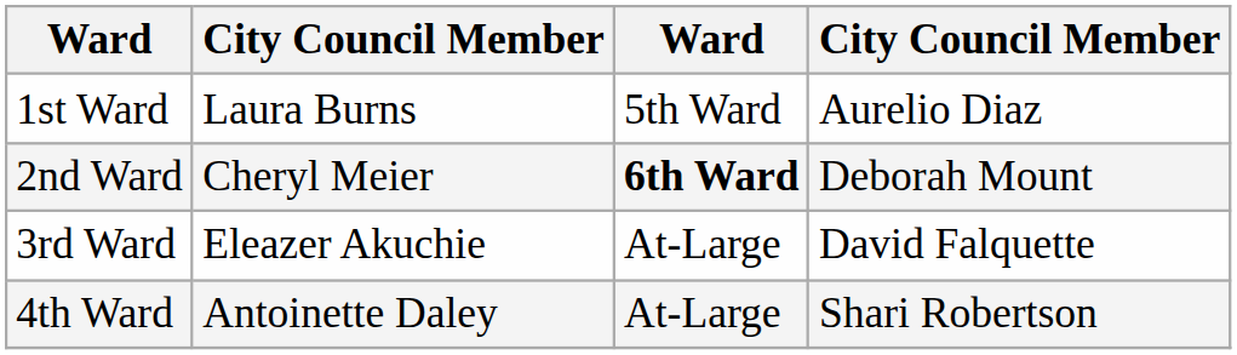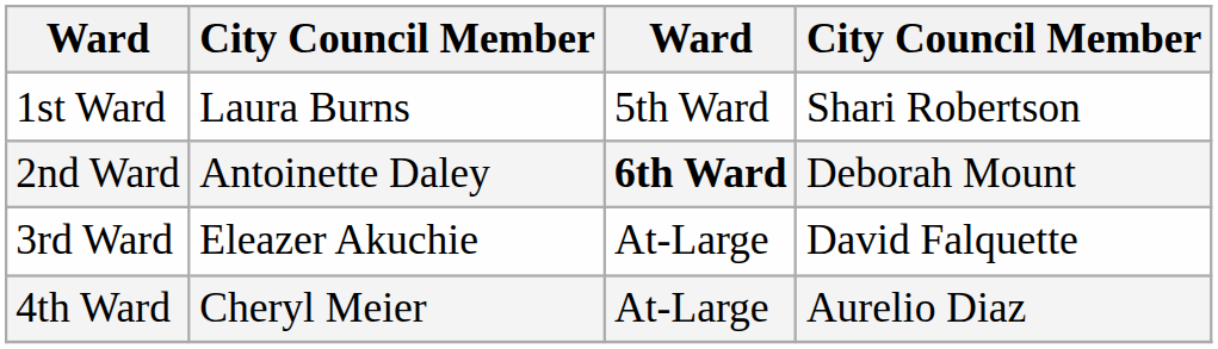1st Ward | column 4: Aurelio Diaz -> Shari Robertson
2nd Ward | column 2: Cheryl Meier -> Antoinette Daley
4th Ward | column 2: Antoinette Daley -> Cheryl Meier
4th Ward | column 4: Shari Robertson -> Aurelio Diaz
